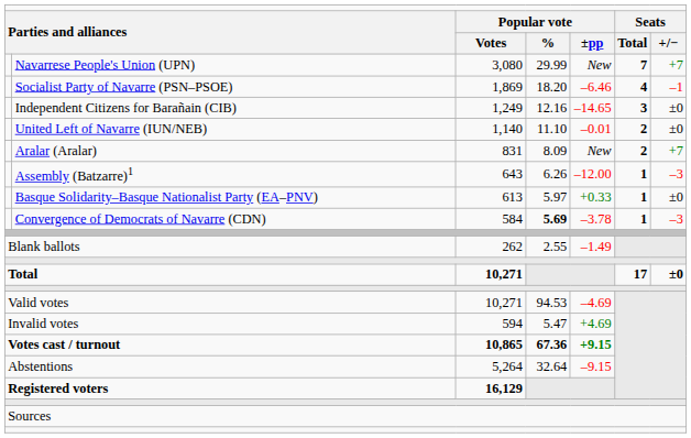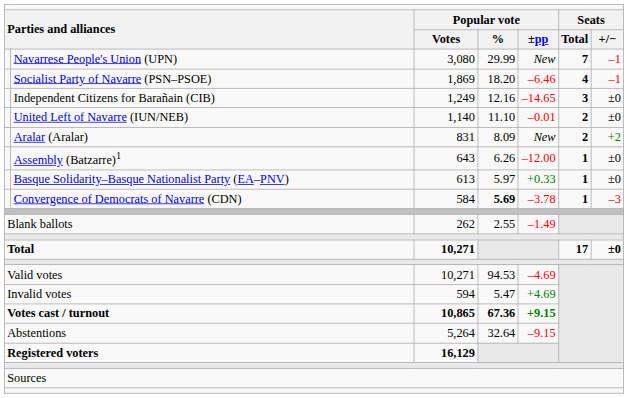Navarrese People's Union (UPN) | column 7: +7 -> –1
Aralar (Aralar) | column 7: +7 -> +2
Assembly (Batzarre)1 | column 7: –3 -> ±0
